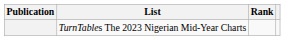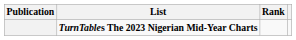TurnTables The 2023 Nigerian Mid-Year Charts | List: normal -> bold
